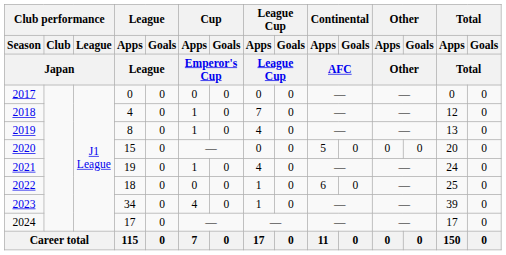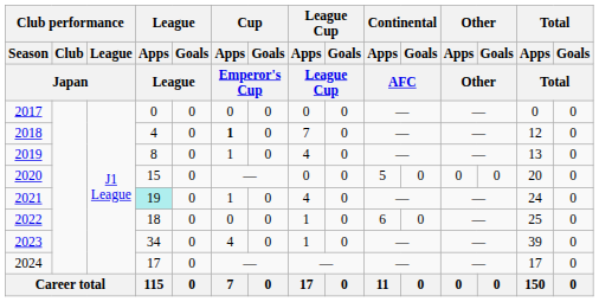2018 | Cup / Apps / Emperor's Cup: normal -> bold
2021 | League / Apps / League: no background -> paleturquoise background
